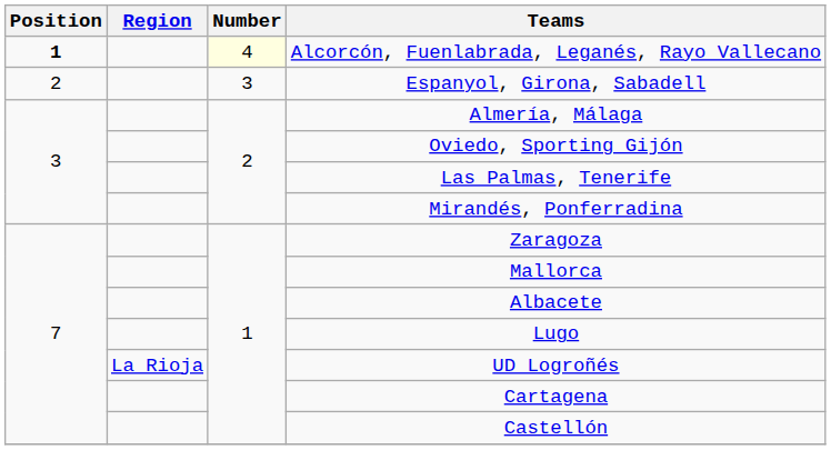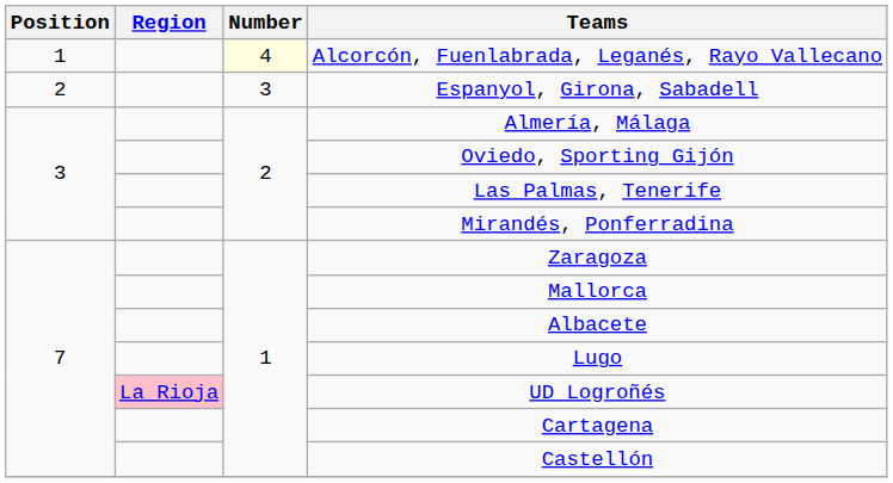Alcorcón, Fuenlabrada, Leganés, Rayo Vallecano | Position: bold -> normal
UD Logroñés | Region: no background -> pink background
